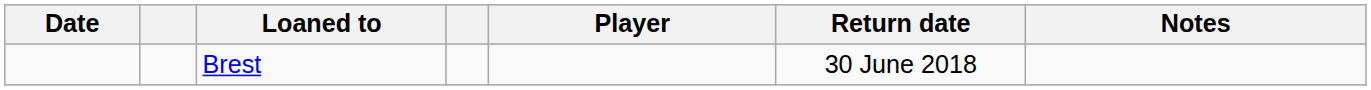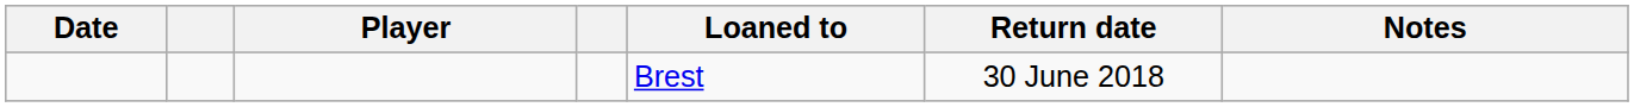columns swapped: Player <-> Loaned to
